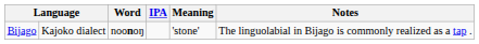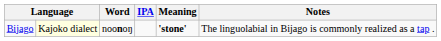Bijago | column 2: no background -> lightyellow background
Bijago | Meaning: normal -> bold
